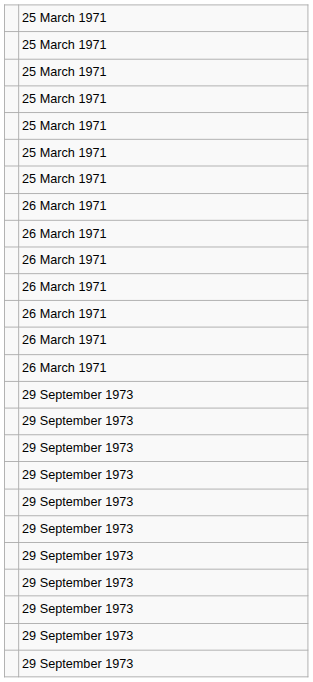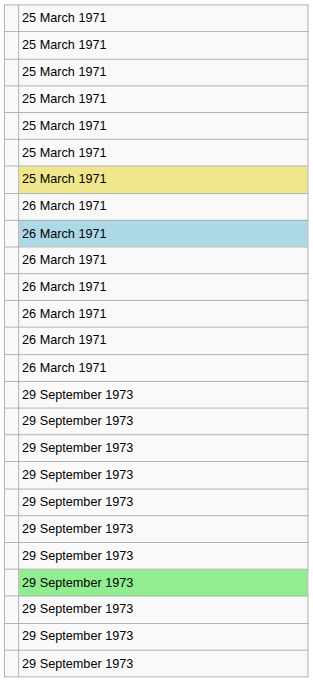row 7 | column 2: no background -> khaki background
row 9 | column 2: no background -> lightblue background
row 22 | column 2: no background -> lightgreen background
